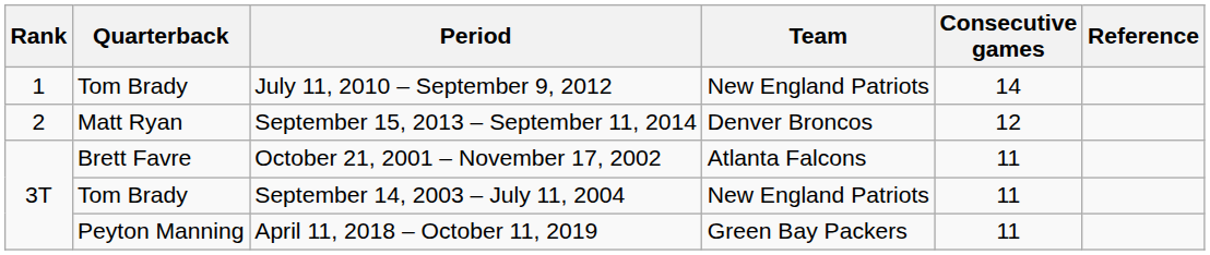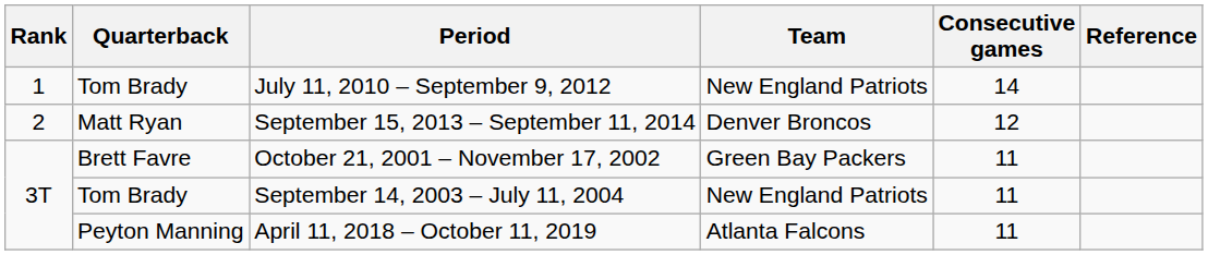October 21, 2001 – November 17, 2002 | Team: Atlanta Falcons -> Green Bay Packers
April 11, 2018 – October 11, 2019 | Team: Green Bay Packers -> Atlanta Falcons
